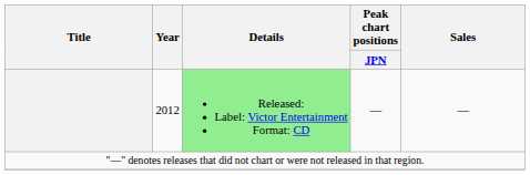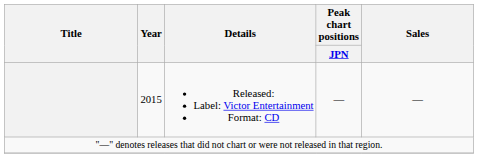row 3 | Year: 2012 -> 2015
row 3 | Details: lightgreen background -> no background
